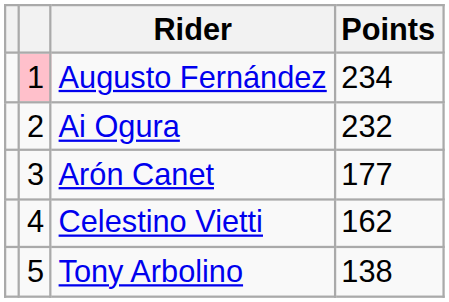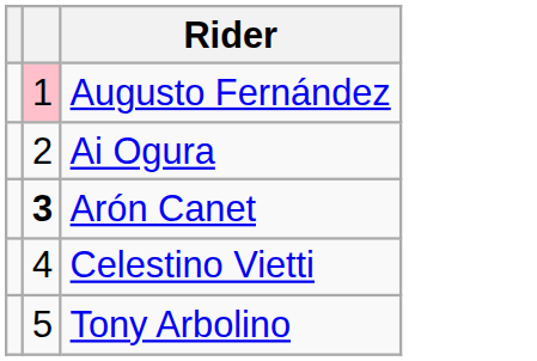- column: Points | 234 | 232 | 177 | 162 | 138
Arón Canet | column 2: normal -> bold
